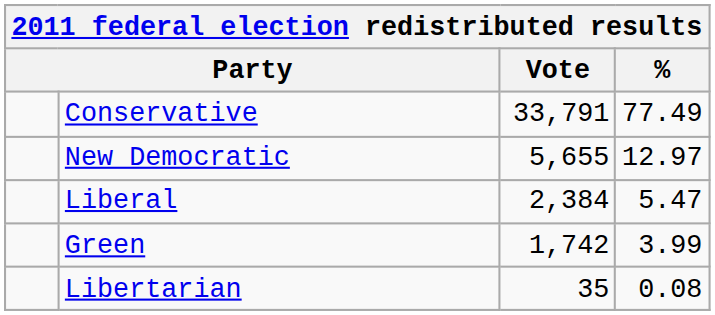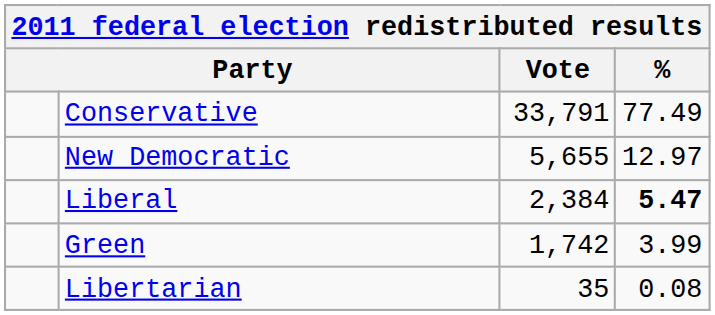Liberal | %: normal -> bold
